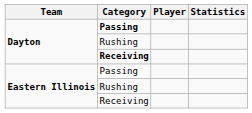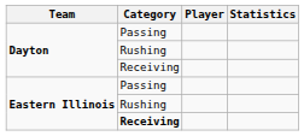Dayton / Passing | Category: bold -> normal
Dayton / Receiving | Category: bold -> normal
Eastern Illinois / Receiving | Category: normal -> bold
